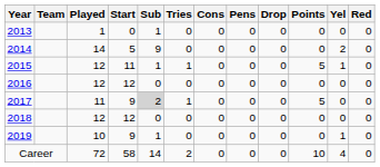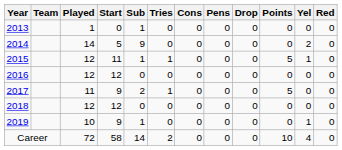2017 | Sub: lightgrey background -> no background
